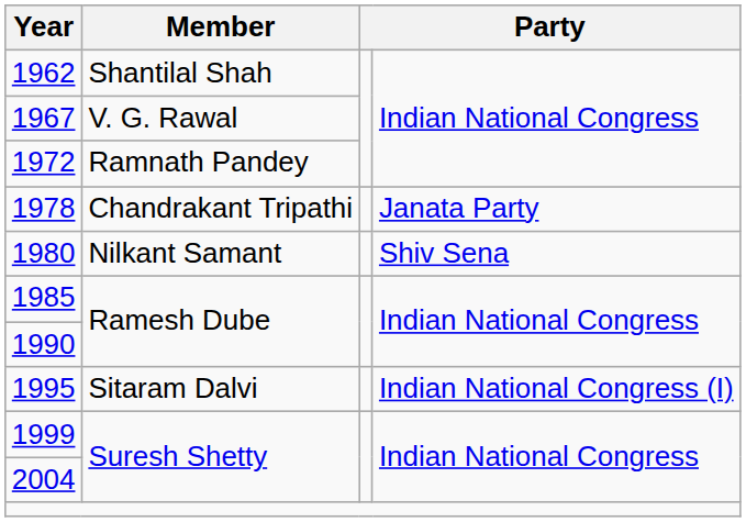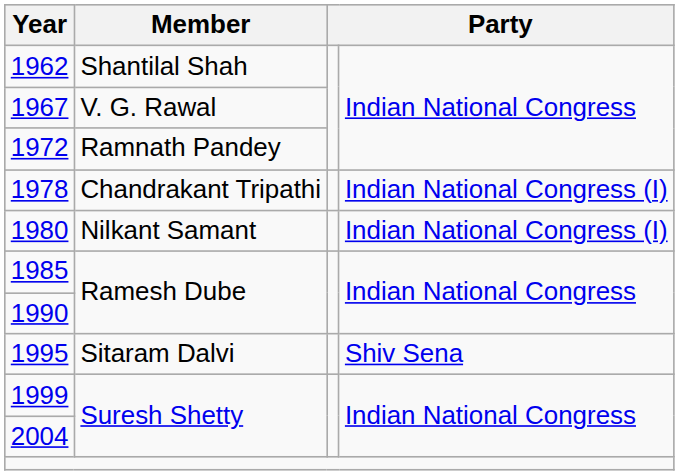1978 | column 4: Janata Party -> Indian National Congress (I)
1980 | column 4: Shiv Sena -> Indian National Congress (I)
1995 | column 4: Indian National Congress (I) -> Shiv Sena
